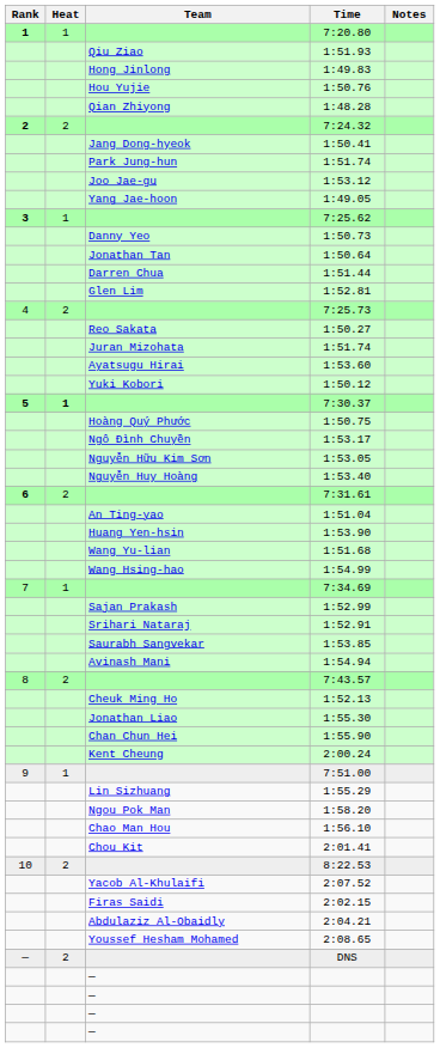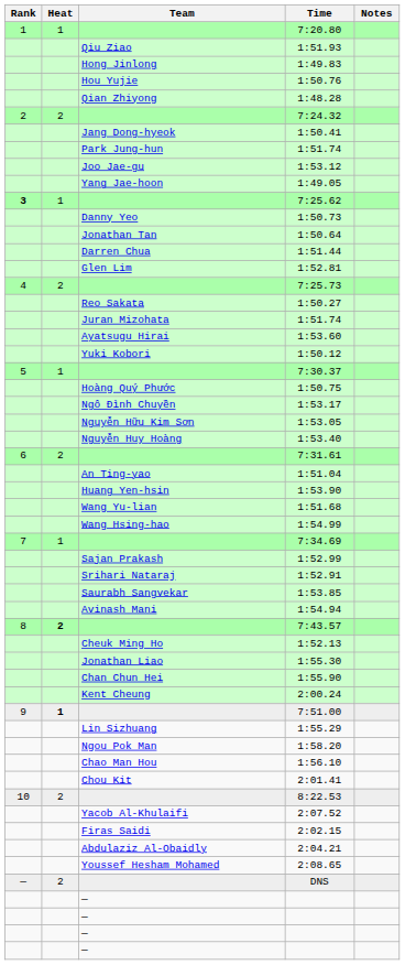7:20.80 | Rank: bold -> normal
7:24.32 | Rank: bold -> normal
7:30.37 | Rank: bold -> normal
7:30.37 | Heat: bold -> normal
7:31.61 | Rank: bold -> normal
7:43.57 | Heat: normal -> bold
7:51.00 | Heat: normal -> bold
